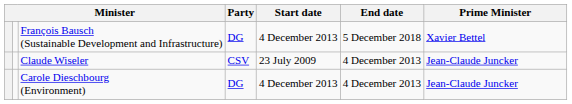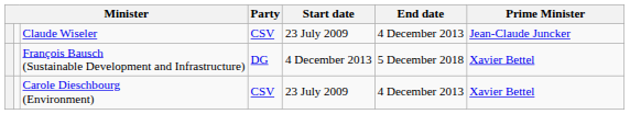rows swapped: Claude Wiseler <-> François Bausch (Sustainable Development and Infrastructure)
Carole Dieschbourg (Environment) | Party: DG -> CSV
Carole Dieschbourg (Environment) | Start date: 4 December 2013 -> 23 July 2009
Carole Dieschbourg (Environment) | Prime Minister: Jean-Claude Juncker -> Xavier Bettel
